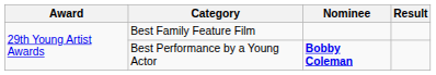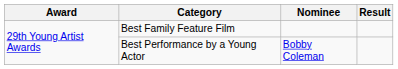Best Performance by a Young Actor | Nominee: bold -> normal
